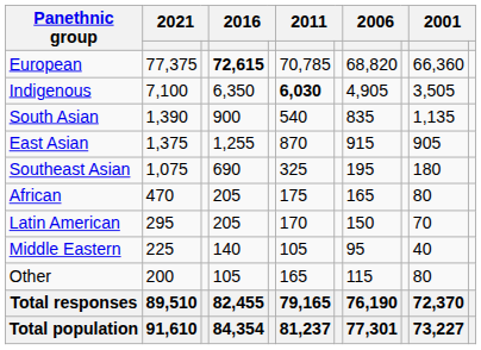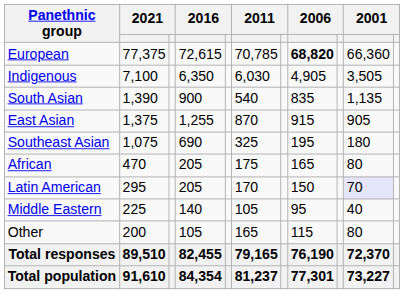European | column 4: bold -> normal
European | column 8: normal -> bold
Indigenous | column 6: bold -> normal
Latin American | column 10: no background -> lavender background
